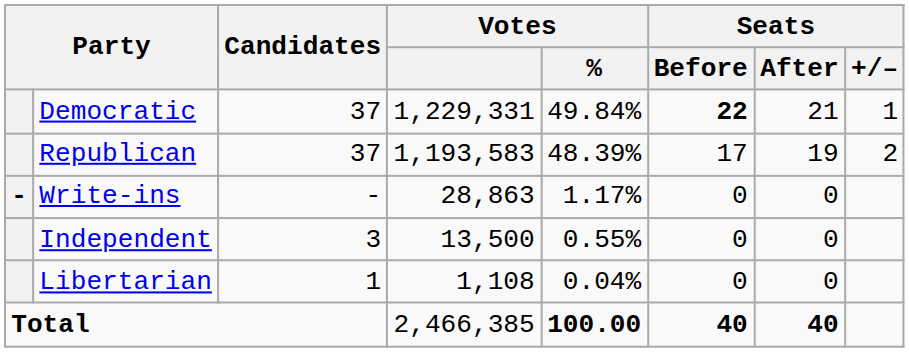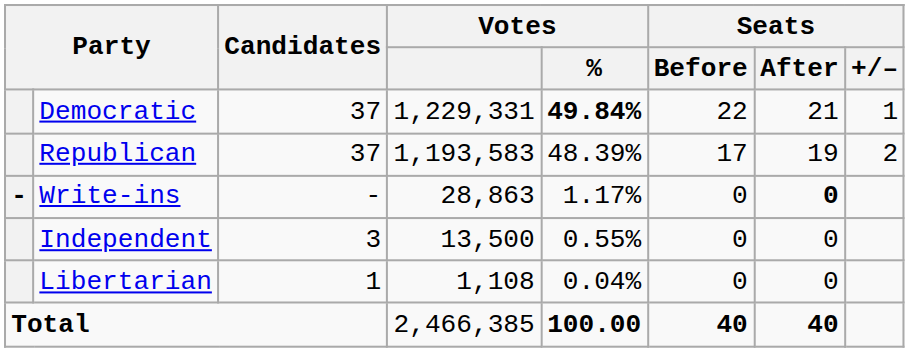Democratic | Votes / %: normal -> bold
Democratic | Seats / Before: bold -> normal
Write-ins | Seats / After: normal -> bold
